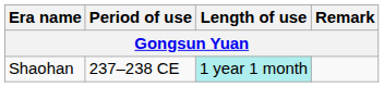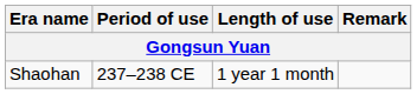Shaohan | Length of use: paleturquoise background -> no background
